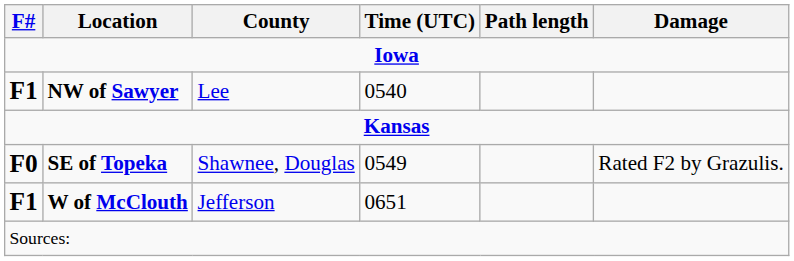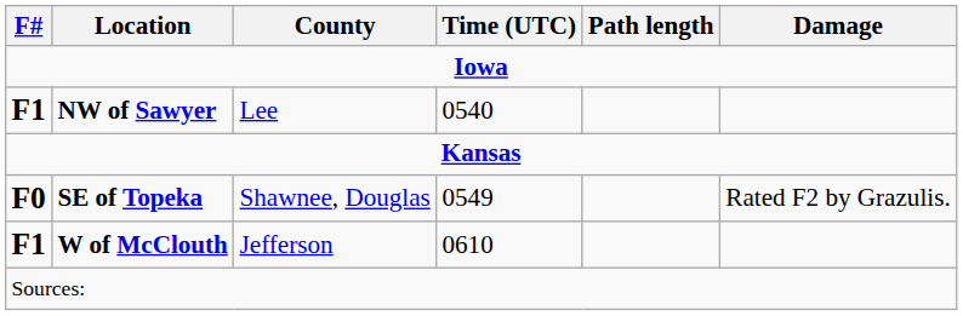W of McClouth | Time (UTC): 0651 -> 0610
